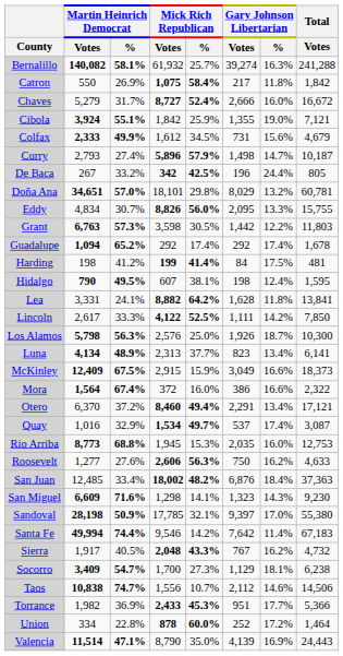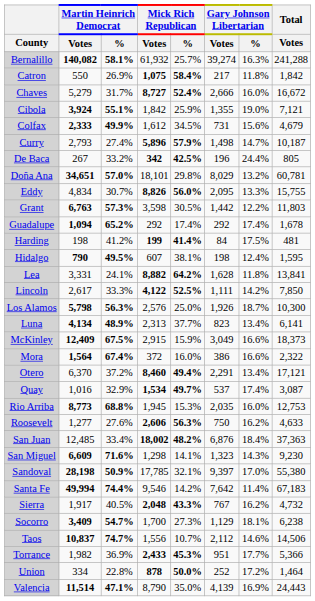Taos | Martin Heinrich Democrat / Votes: 10,838 -> 10,837
Union | Mick Rich Republican / %: 60.0% -> 50.0%
